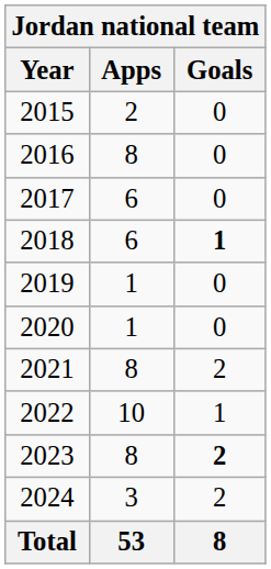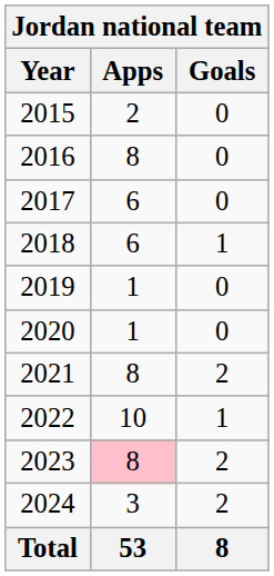2018 | Goals: bold -> normal
2023 | Apps: no background -> pink background
2023 | Goals: bold -> normal
